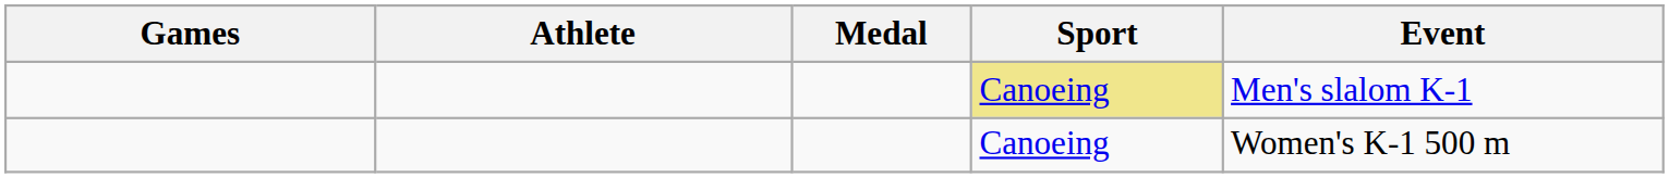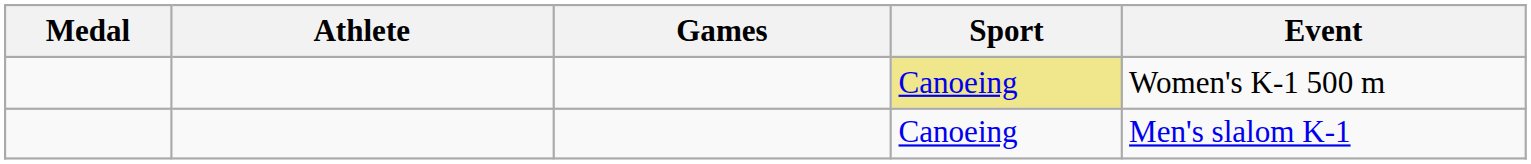columns swapped: Medal <-> Games
row 2 | Event: Men's slalom K-1 -> Women's K-1 500 m
row 3 | Event: Women's K-1 500 m -> Men's slalom K-1
